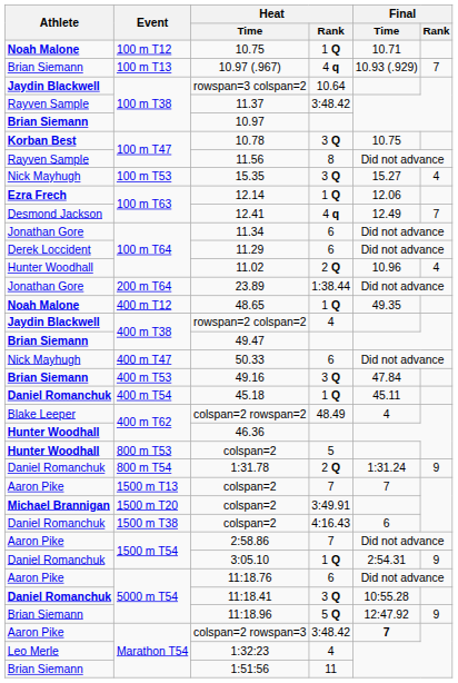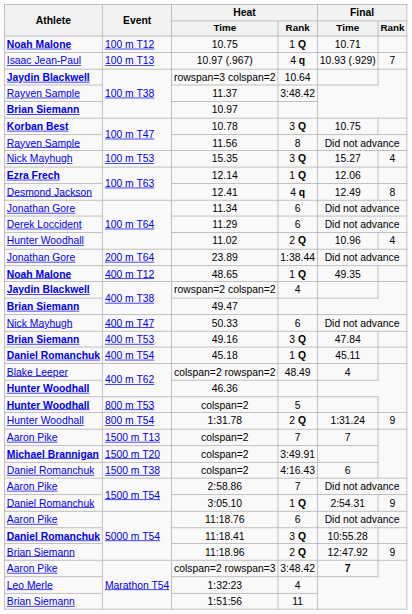10.97 (.967) | Athlete: Brian Siemann -> Isaac Jean-Paul
12.41 | Final / Rank: 7 -> 8
1:31.78 | Athlete: Daniel Romanchuk -> Hunter Woodhall
11:18.96 | Heat / Rank: 5 Q -> 2 Q
